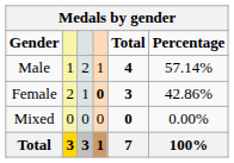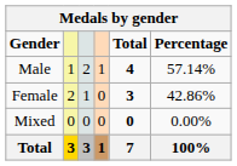Female | column 4: bold -> normal
